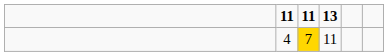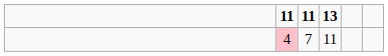row 2 | column 2: no background -> pink background
row 2 | column 3: gold background -> no background
